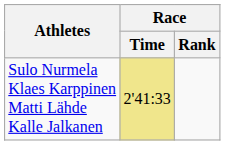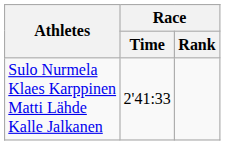Sulo Nurmela Klaes Karppinen Matti Lähde Kalle Jalkanen | Race / Time: khaki background -> no background
